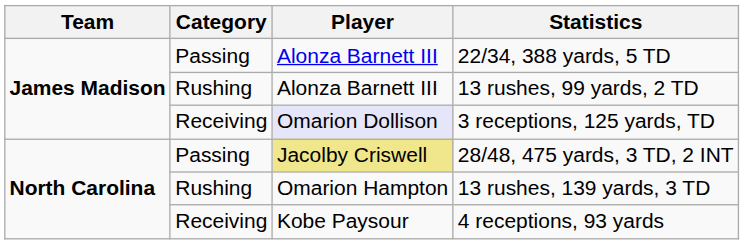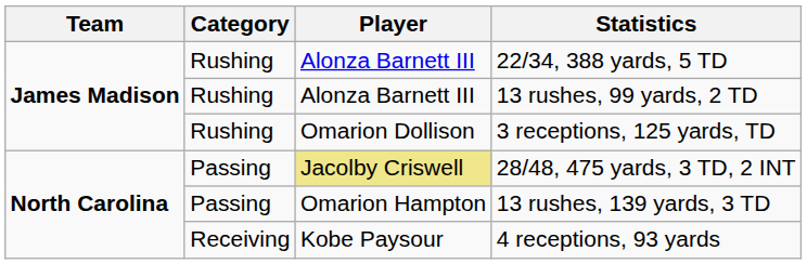22/34, 388 yards, 5 TD | Category: Passing -> Rushing
3 receptions, 125 yards, TD | Category: Receiving -> Rushing
3 receptions, 125 yards, TD | Player: lavender background -> no background
13 rushes, 139 yards, 3 TD | Category: Rushing -> Passing
